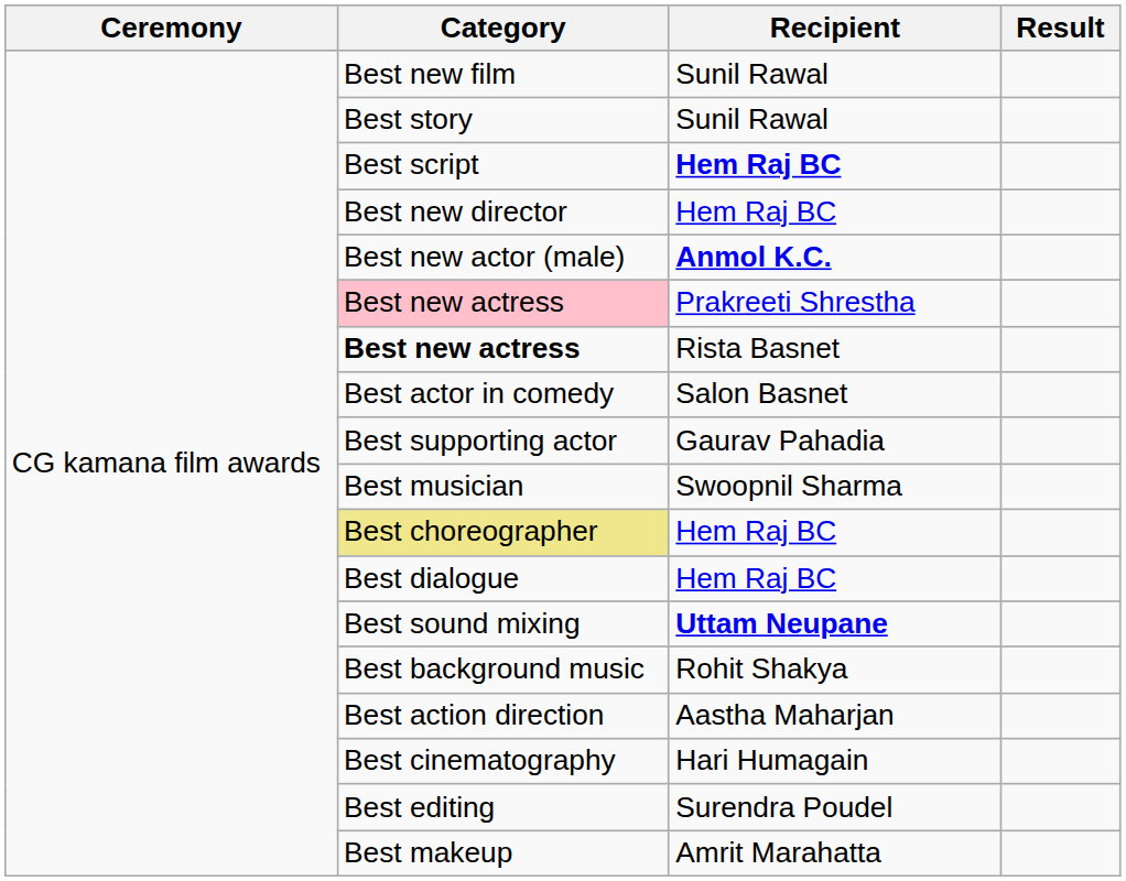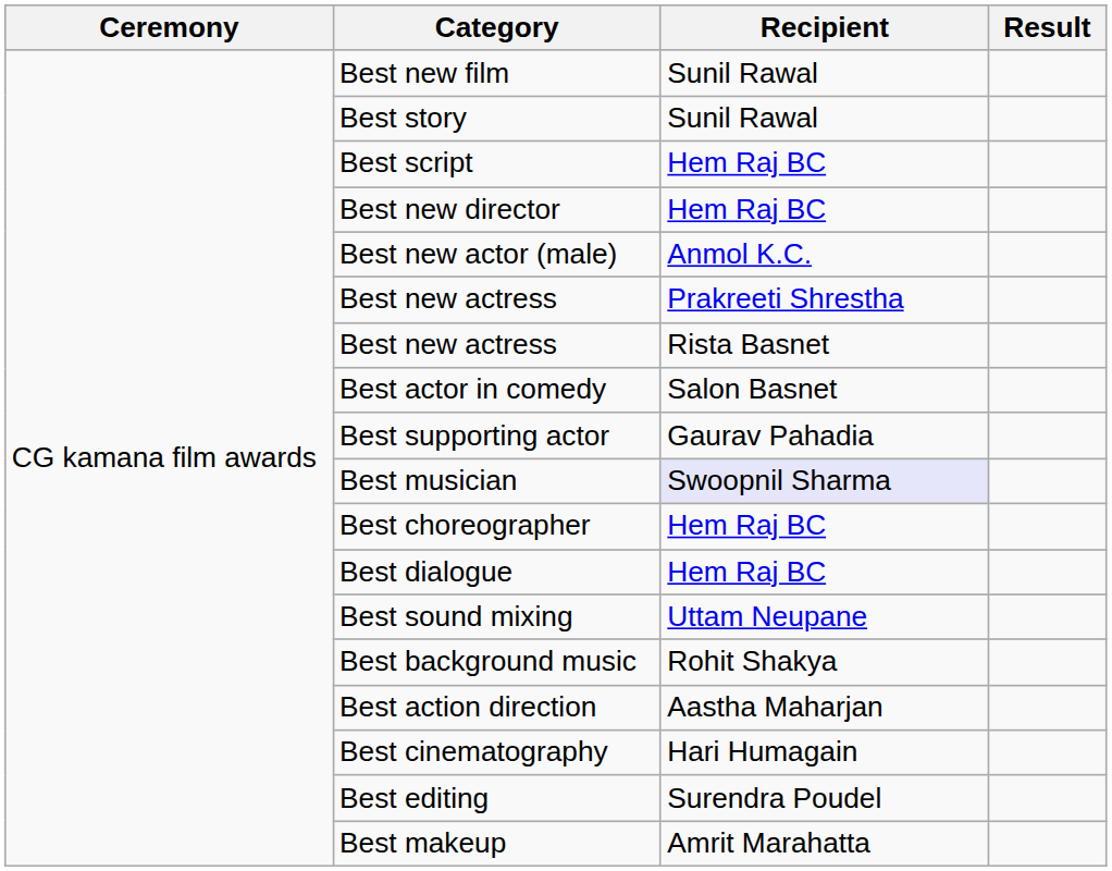Best script | Recipient: bold -> normal
Best new actor (male) | Recipient: bold -> normal
Best new actress / Prakreeti Shrestha | Category: pink background -> no background
Best new actress / Rista Basnet | Category: bold -> normal
Best musician | Recipient: no background -> lavender background
Best choreographer | Category: khaki background -> no background
Best sound mixing | Recipient: bold -> normal
